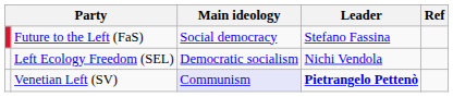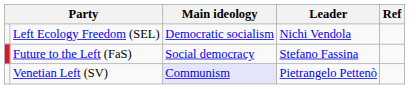rows swapped: Left Ecology Freedom (SEL) <-> Future to the Left (FaS)
Venetian Left (SV) | Leader: bold -> normal
